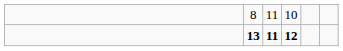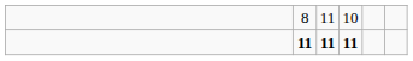row 2 | column 2: 13 -> 11
row 2 | column 4: 12 -> 11
